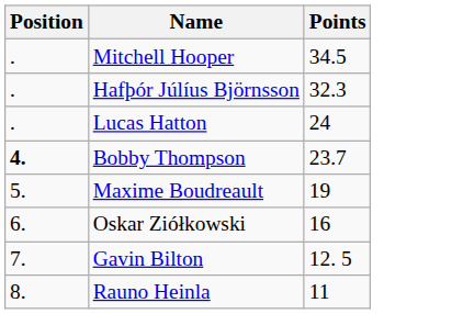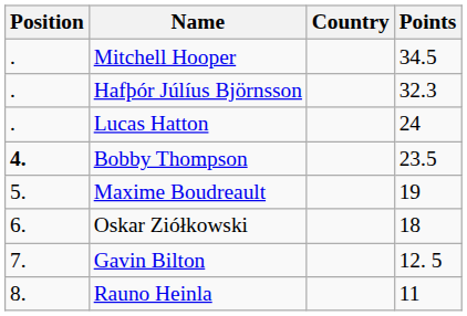+ column: Country
Bobby Thompson | Points: 23.7 -> 23.5
Oskar Ziółkowski | Points: 16 -> 18
